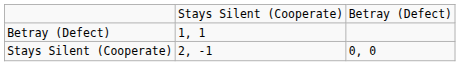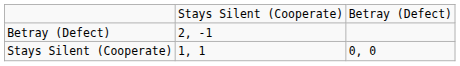row 2 | column 2: 1, 1 -> 2, -1
row 3 | column 2: 2, -1 -> 1, 1
